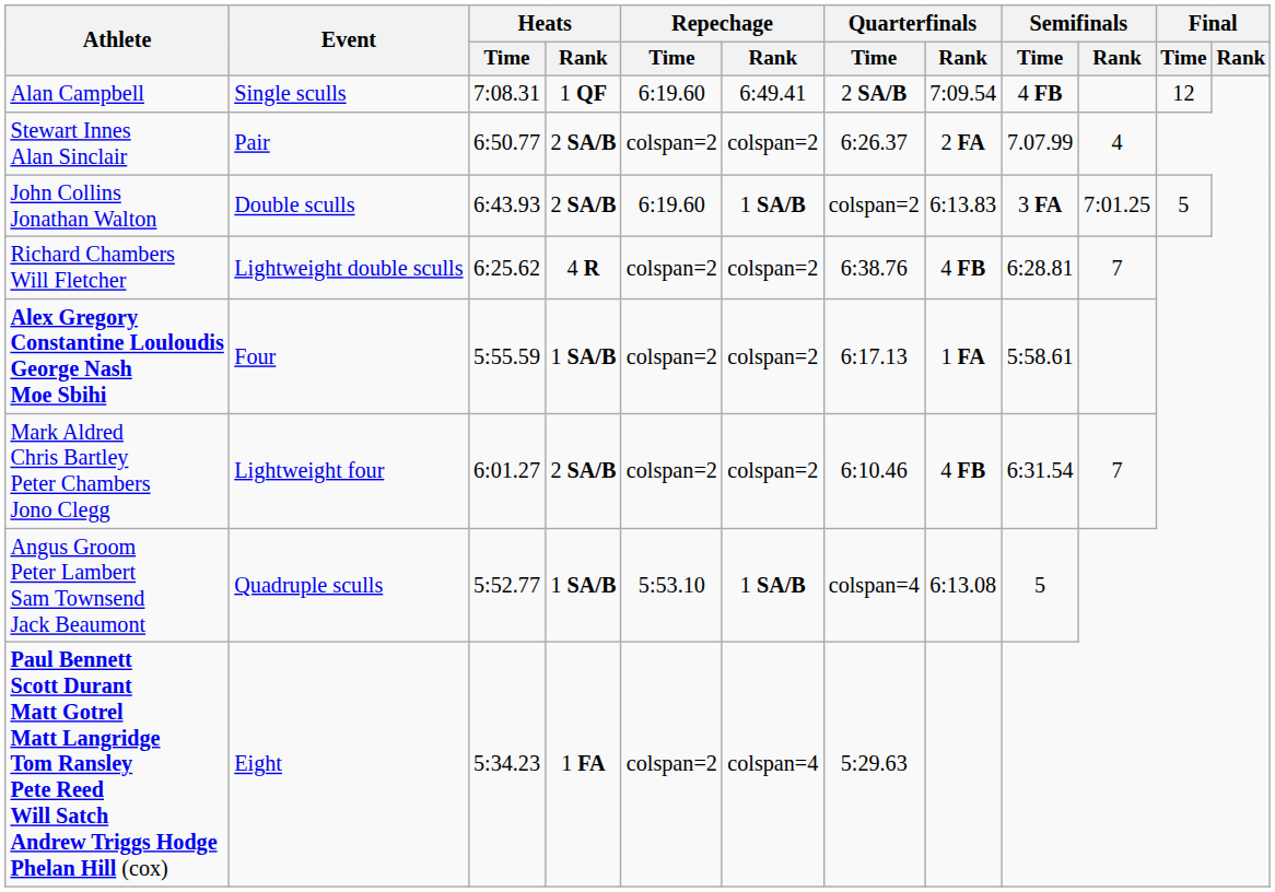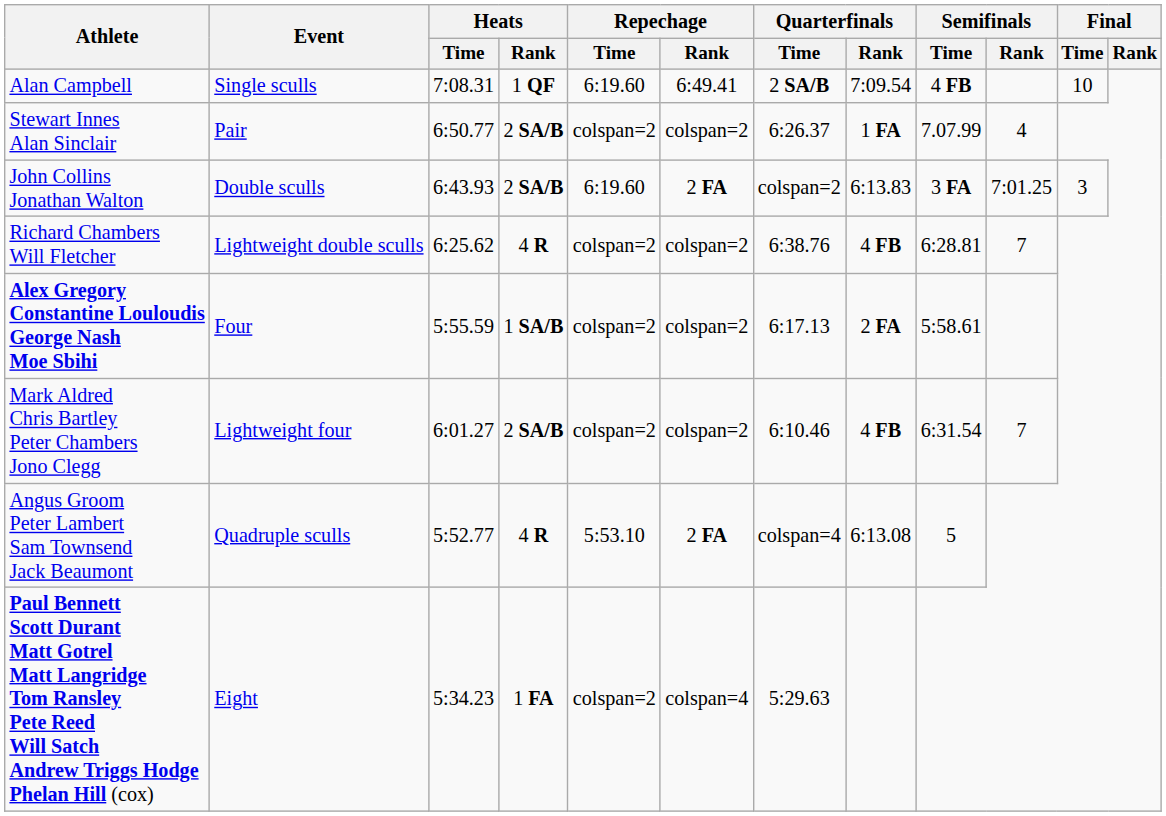Alan Campbell | Final / Time: 12 -> 10
Stewart Innes Alan Sinclair | Quarterfinals / Rank: 2 FA -> 1 FA
John Collins Jonathan Walton | Repechage / Rank: 1 SA/B -> 2 FA
John Collins Jonathan Walton | Final / Time: 5 -> 3
Alex Gregory Constantine Louloudis George Nash Moe Sbihi | Quarterfinals / Rank: 1 FA -> 2 FA
Angus Groom Peter Lambert Sam Townsend Jack Beaumont | Heats / Rank: 1 SA/B -> 4 R
Angus Groom Peter Lambert Sam Townsend Jack Beaumont | Repechage / Rank: 1 SA/B -> 2 FA
